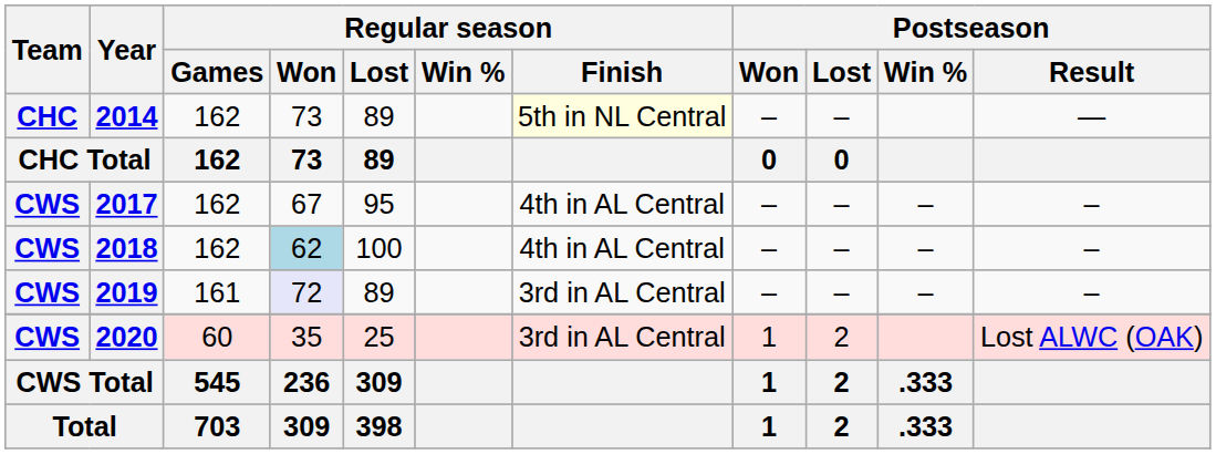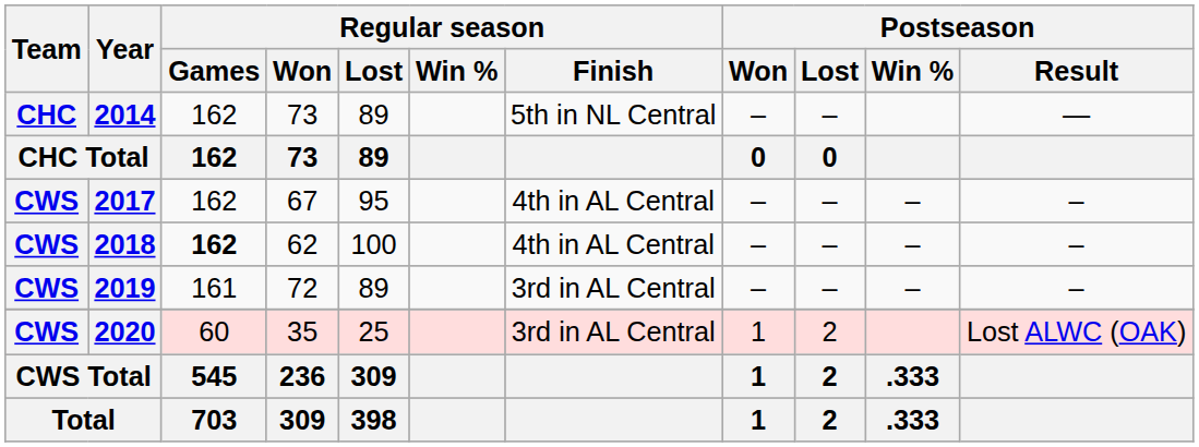2014 | Regular season / Finish: lightyellow background -> no background
2018 | Regular season / Games: normal -> bold
2018 | Regular season / Won: lightblue background -> no background
2019 | Regular season / Won: lavender background -> no background
